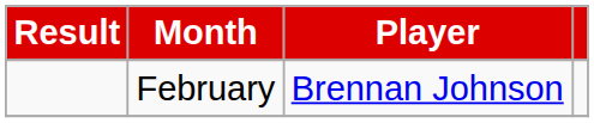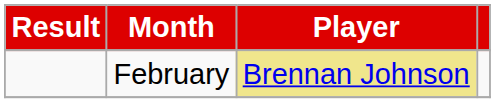February | Player: no background -> khaki background
